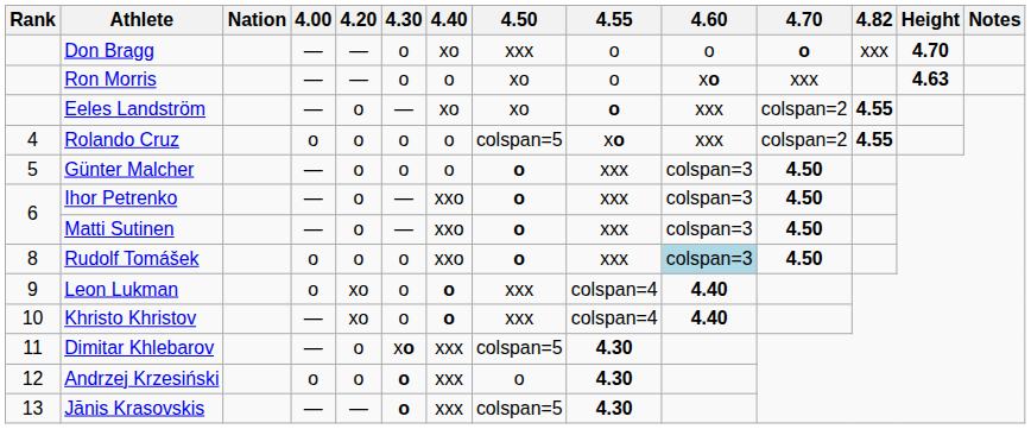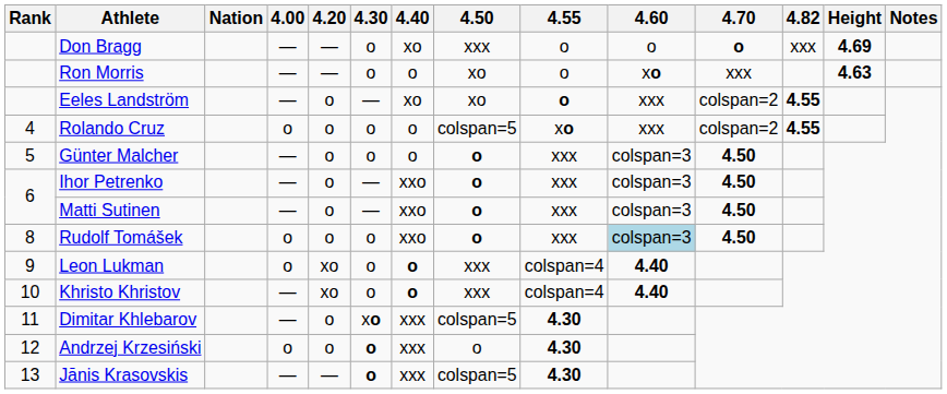Don Bragg | Height: 4.70 -> 4.69
